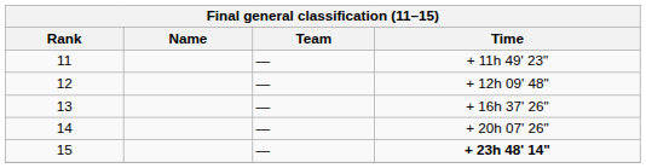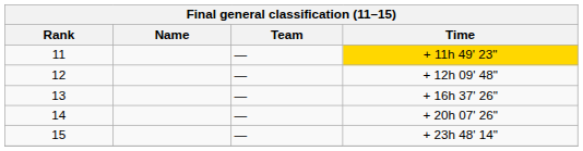11 | Time: no background -> gold background
15 | Time: bold -> normal
